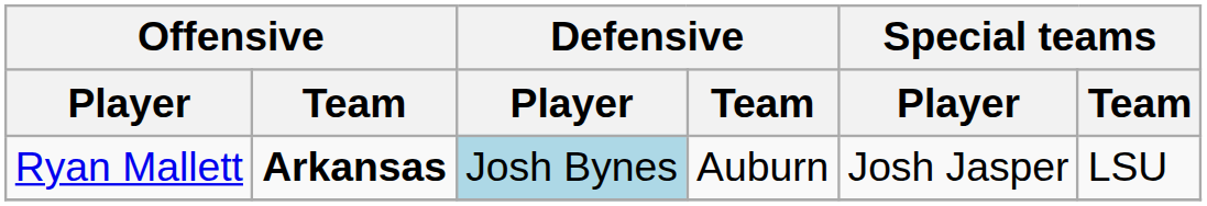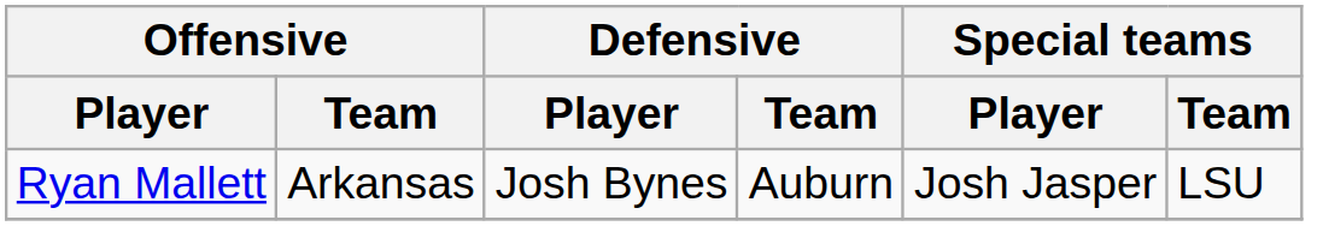Ryan Mallett | Offensive / Team: bold -> normal
Ryan Mallett | Defensive / Player: lightblue background -> no background
